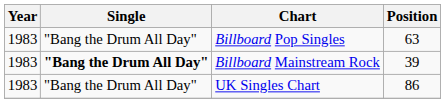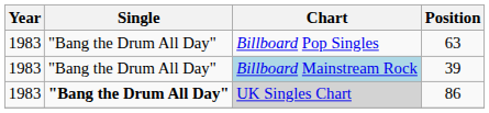row 3 | Single: bold -> normal
row 3 | Chart: no background -> lightblue background
row 4 | Single: normal -> bold
row 4 | Chart: no background -> lightgrey background
